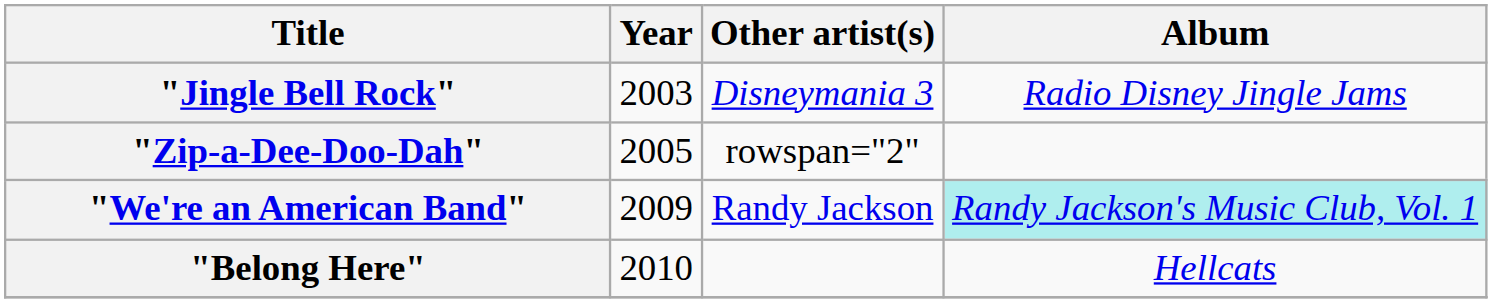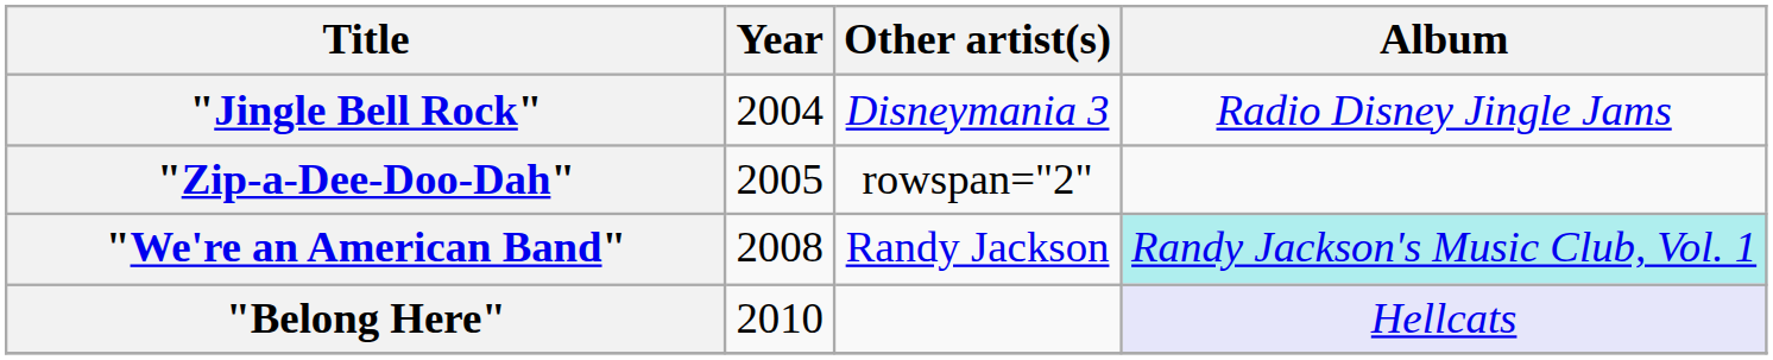"Jingle Bell Rock" | Year: 2003 -> 2004
"We're an American Band" | Year: 2009 -> 2008
"Belong Here" | Album: no background -> lavender background
